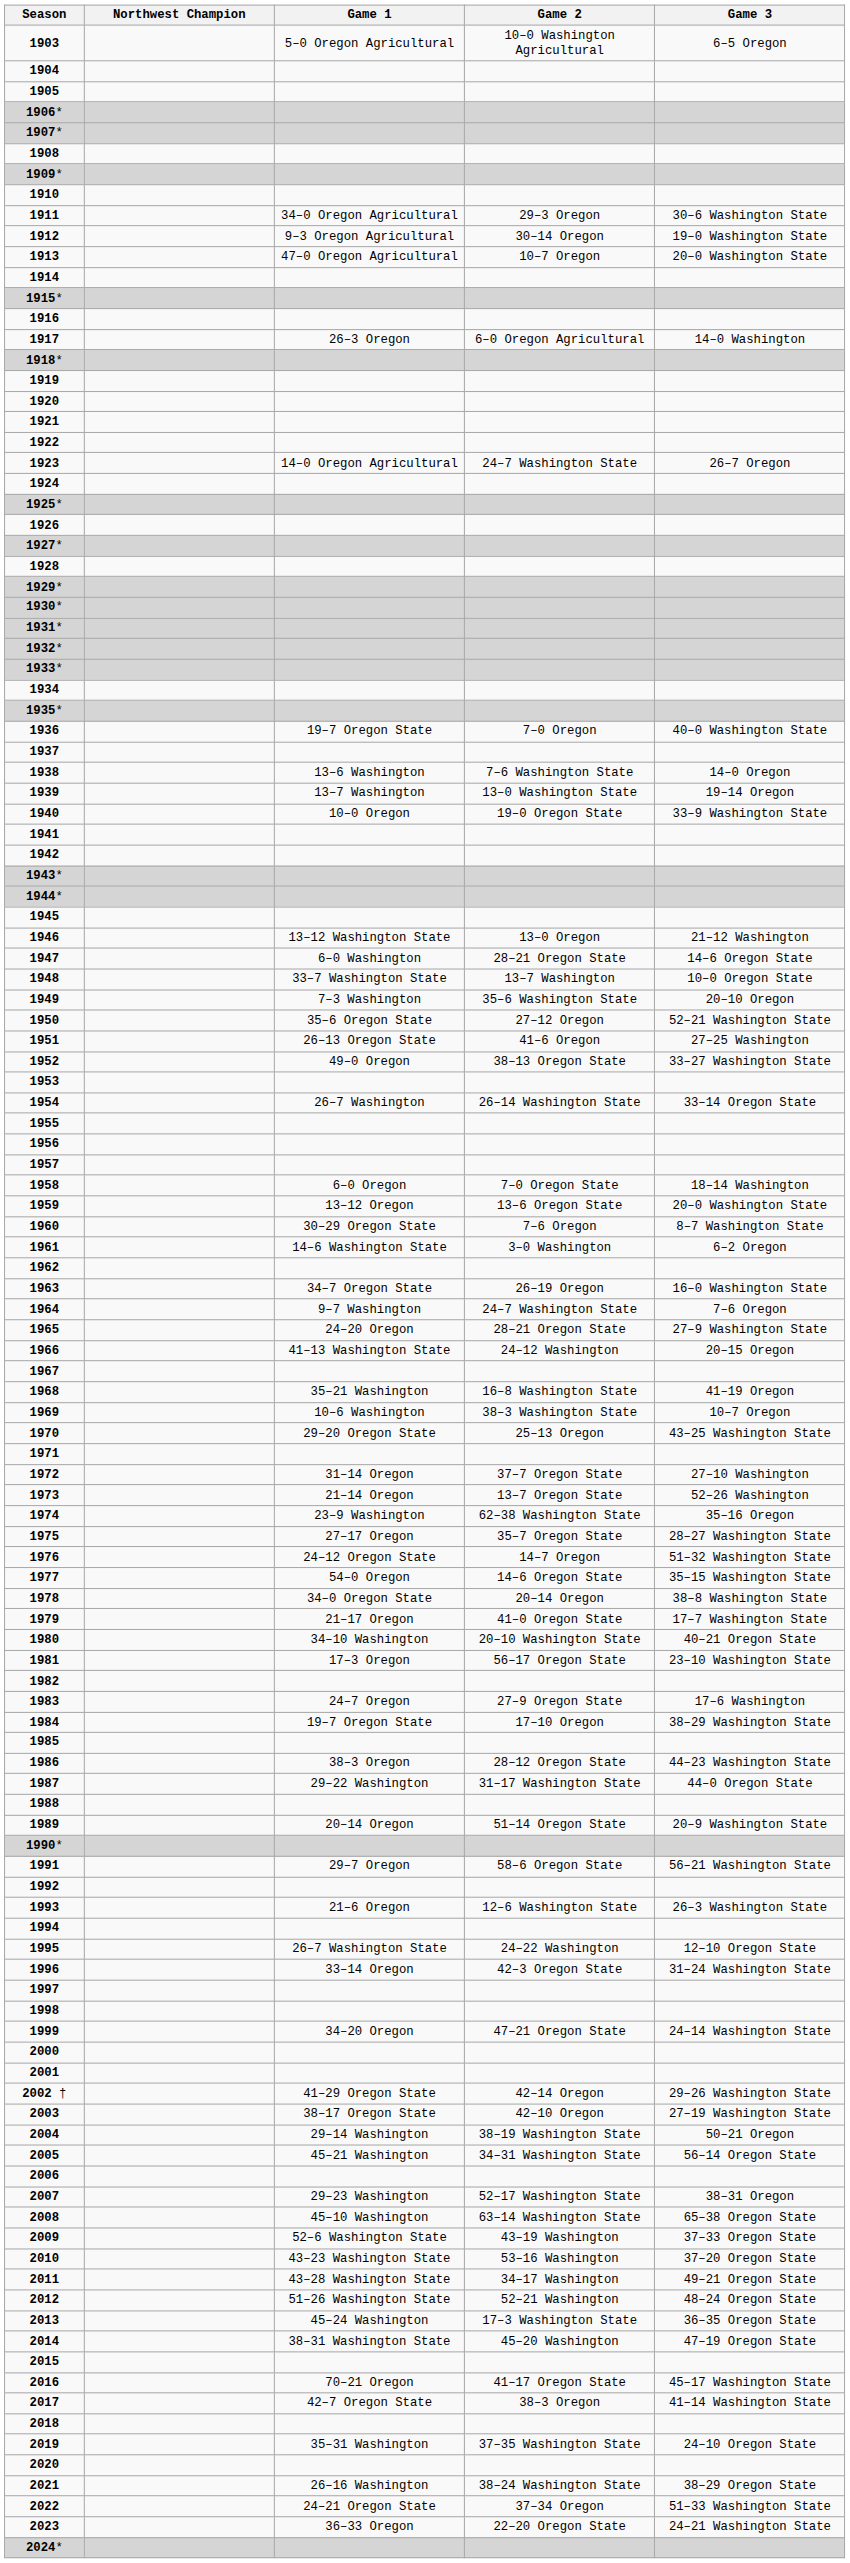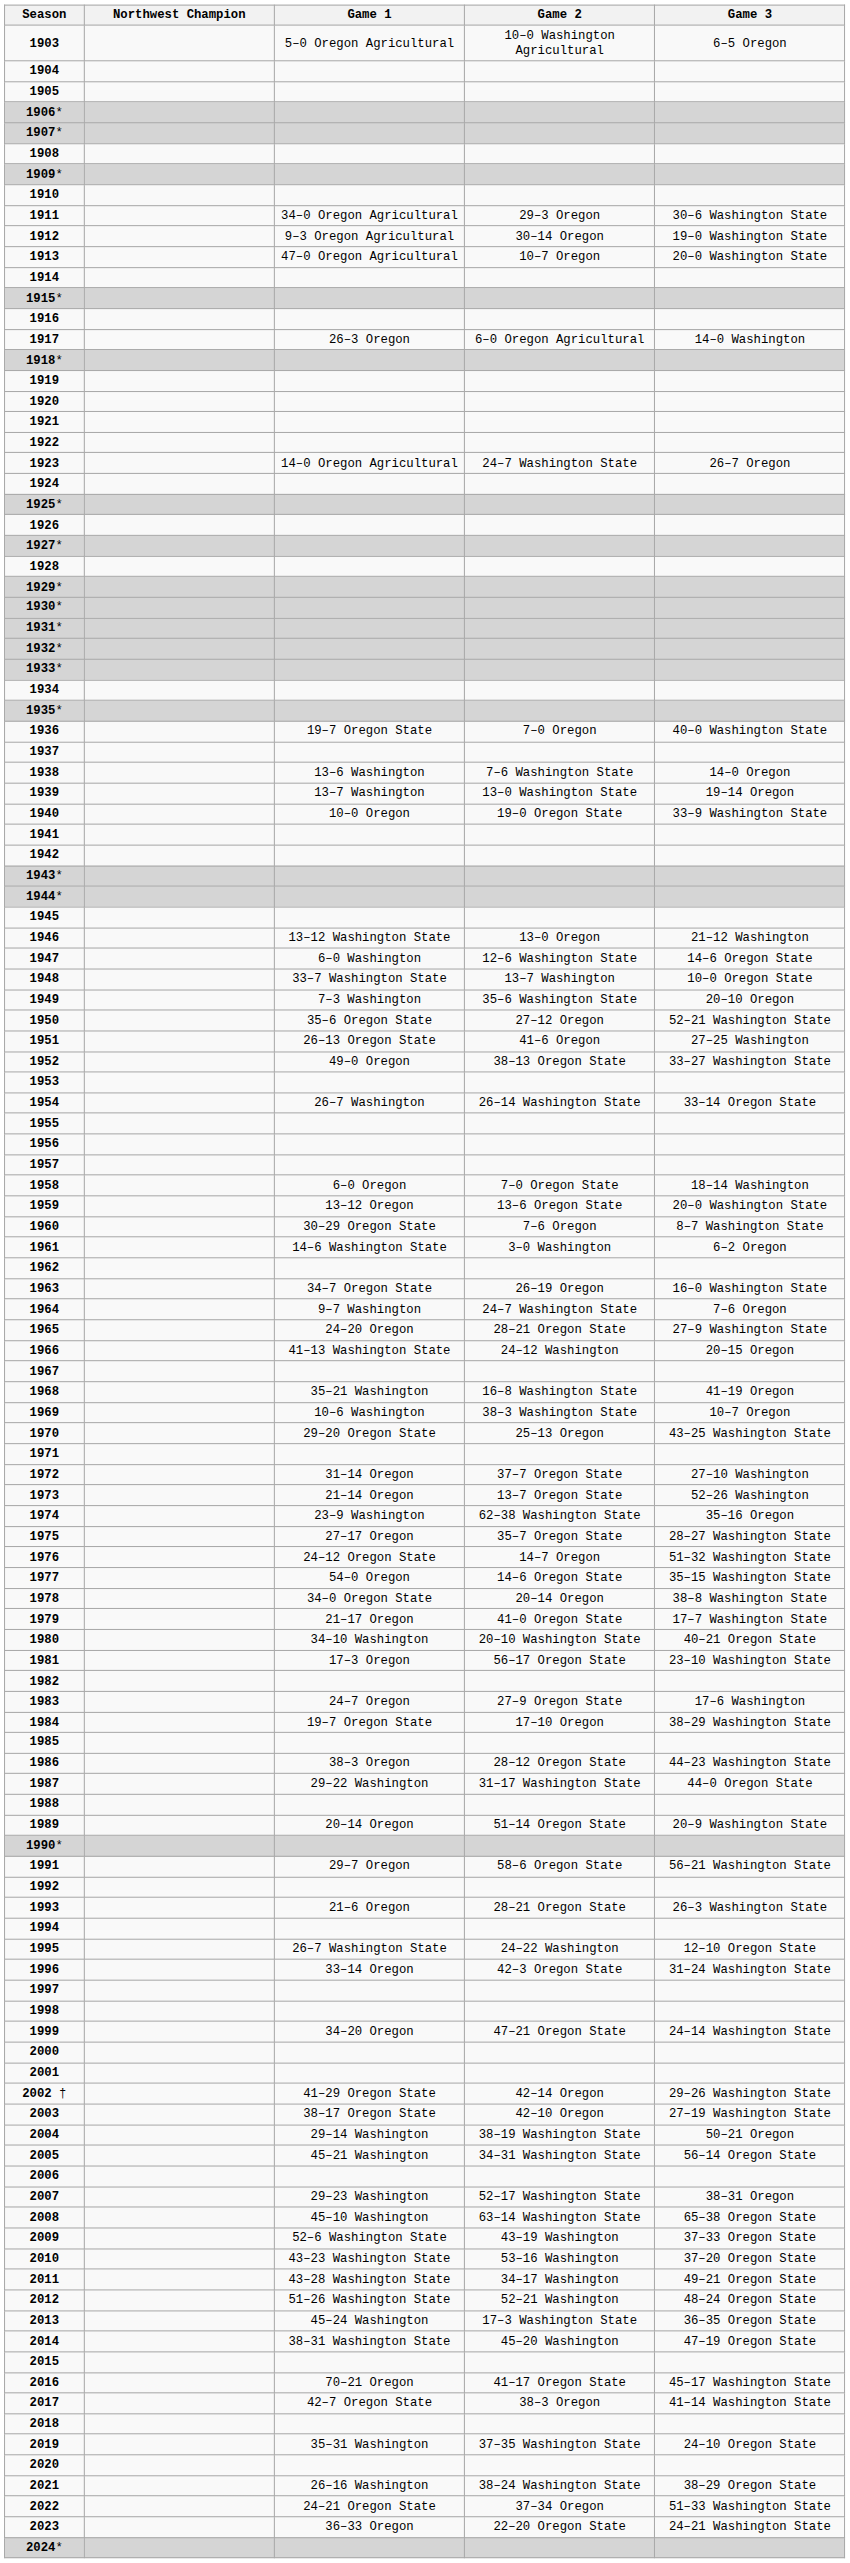1947 | Game 2: 28–21 Oregon State -> 12–6 Washington State
1993 | Game 2: 12–6 Washington State -> 28–21 Oregon State
